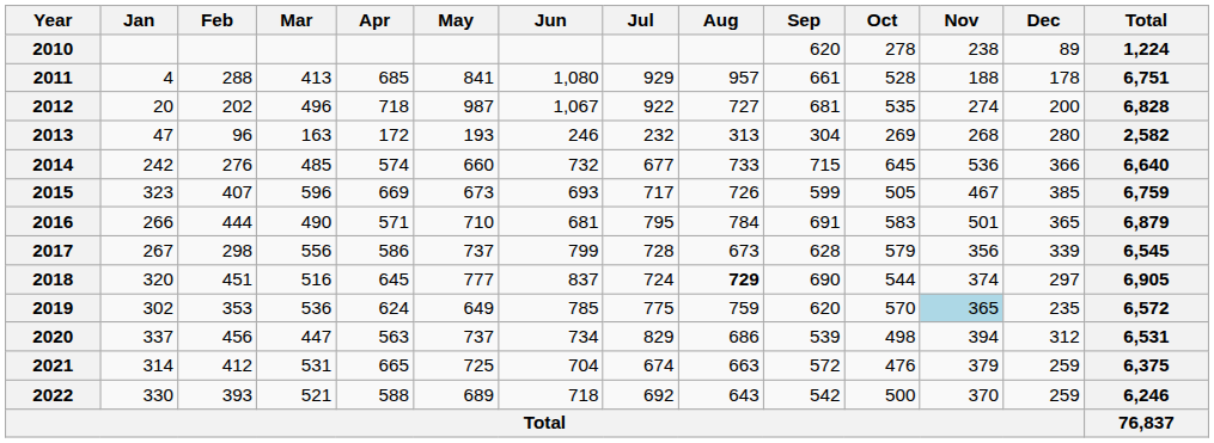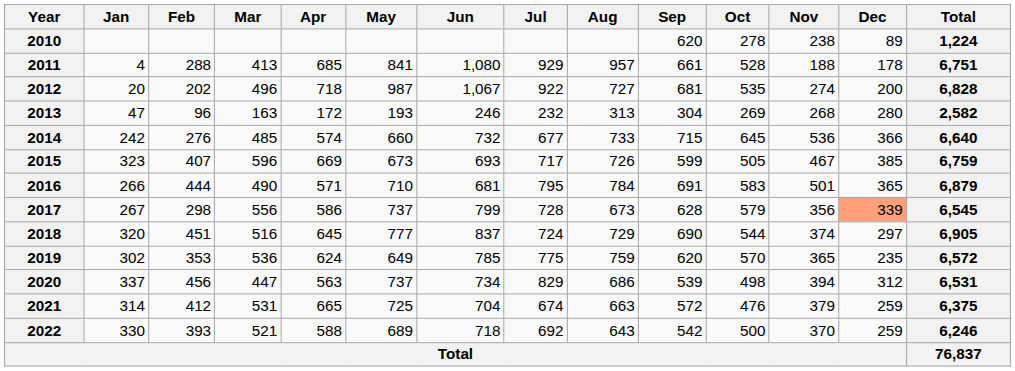2017 | Dec: no background -> lightsalmon background
2018 | Aug: bold -> normal
2019 | Nov: lightblue background -> no background
